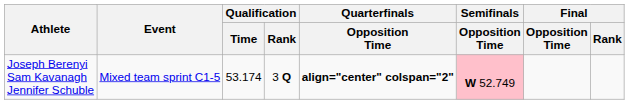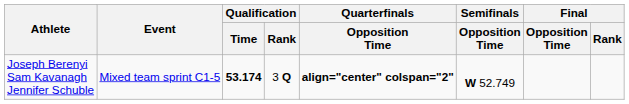Joseph Berenyi Sam Kavanagh Jennifer Schuble | Qualification / Time: normal -> bold
Joseph Berenyi Sam Kavanagh Jennifer Schuble | Semifinals / Opposition Time: pink background -> no background
